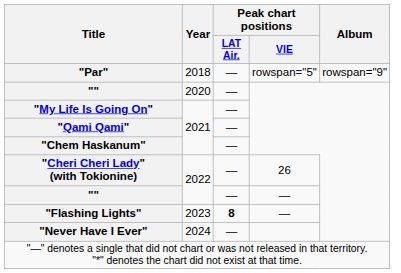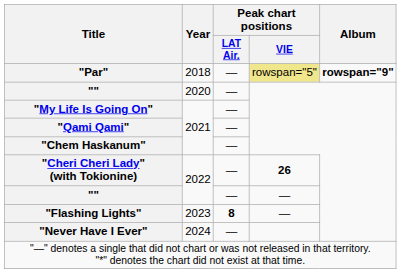"Par" | Peak chart positions / VIE: no background -> khaki background
"Par" | Album: normal -> bold
"Cheri Cheri Lady" (with Tokionine) | Peak chart positions / VIE: normal -> bold
